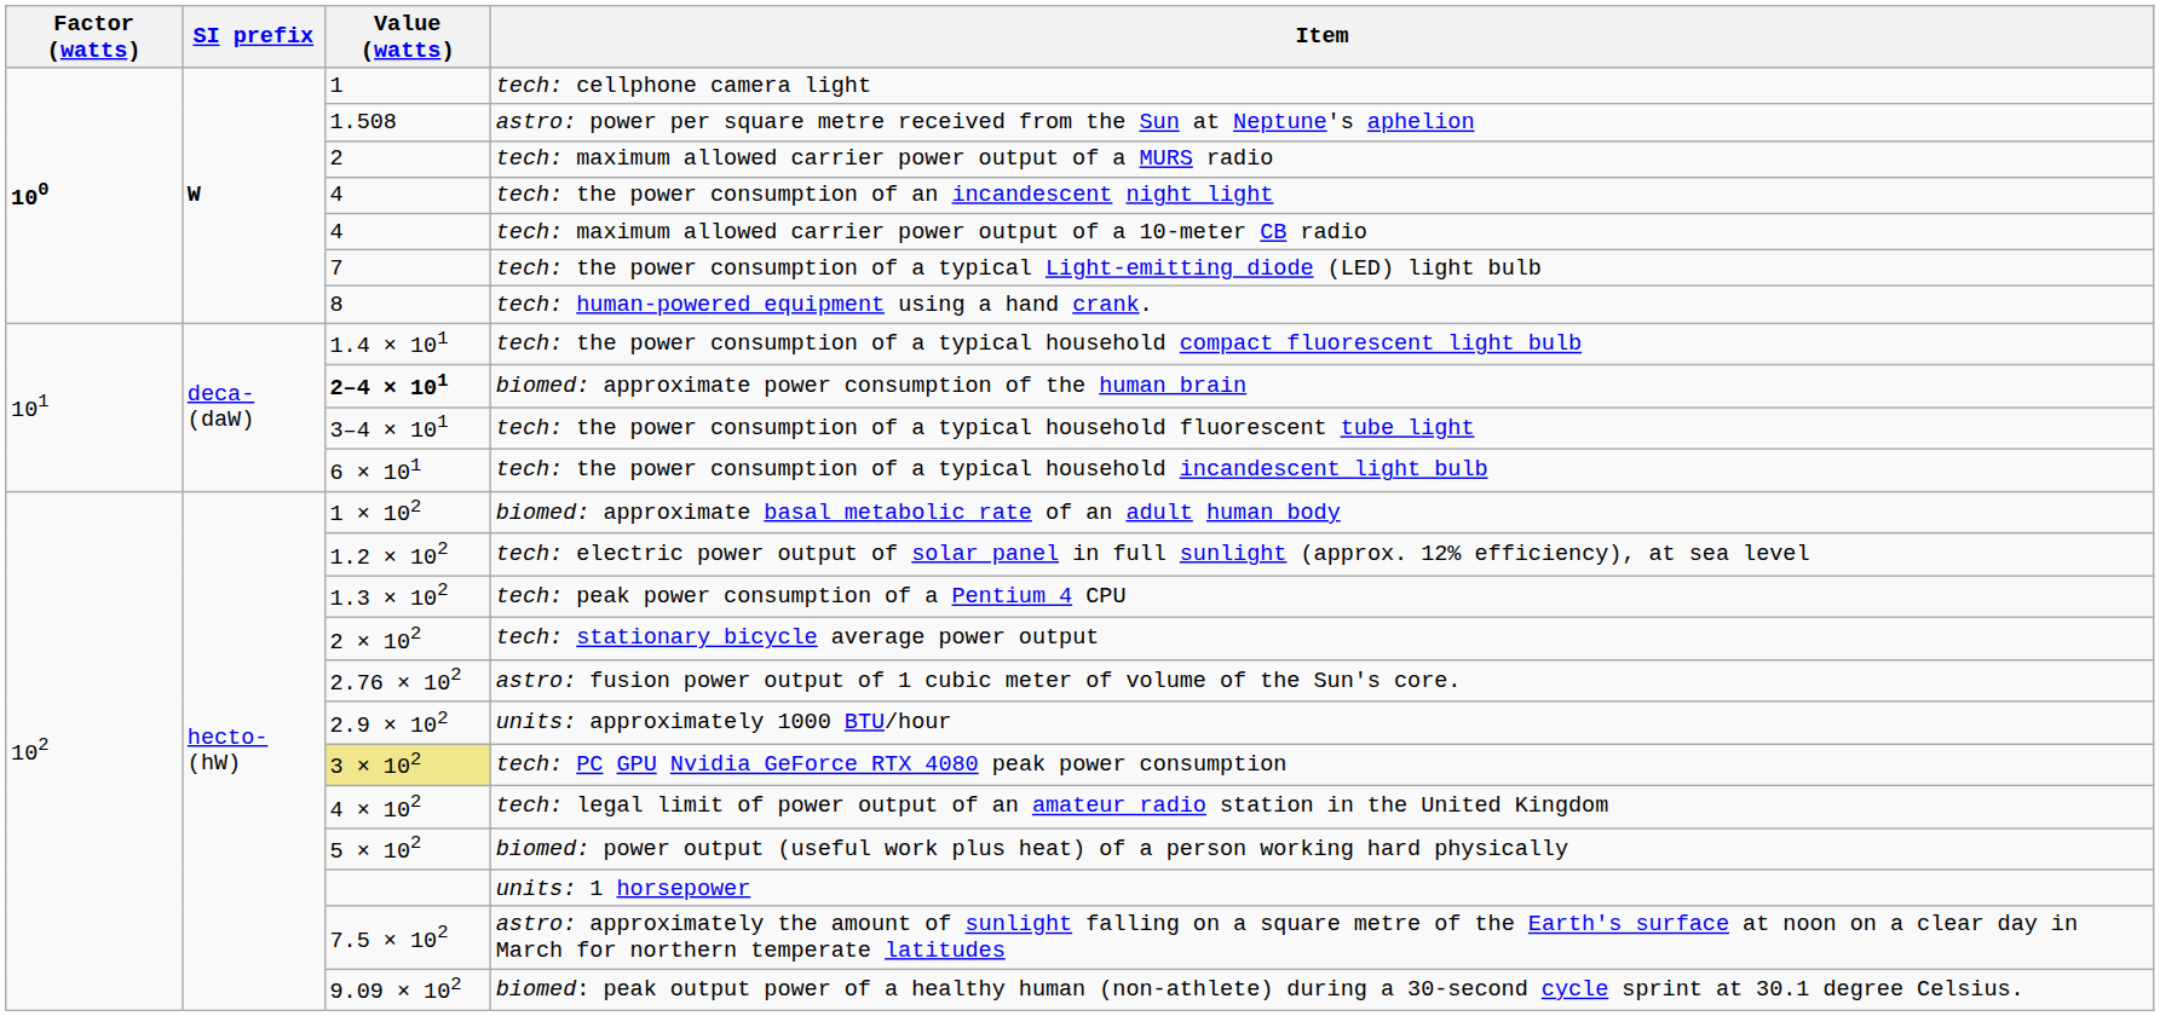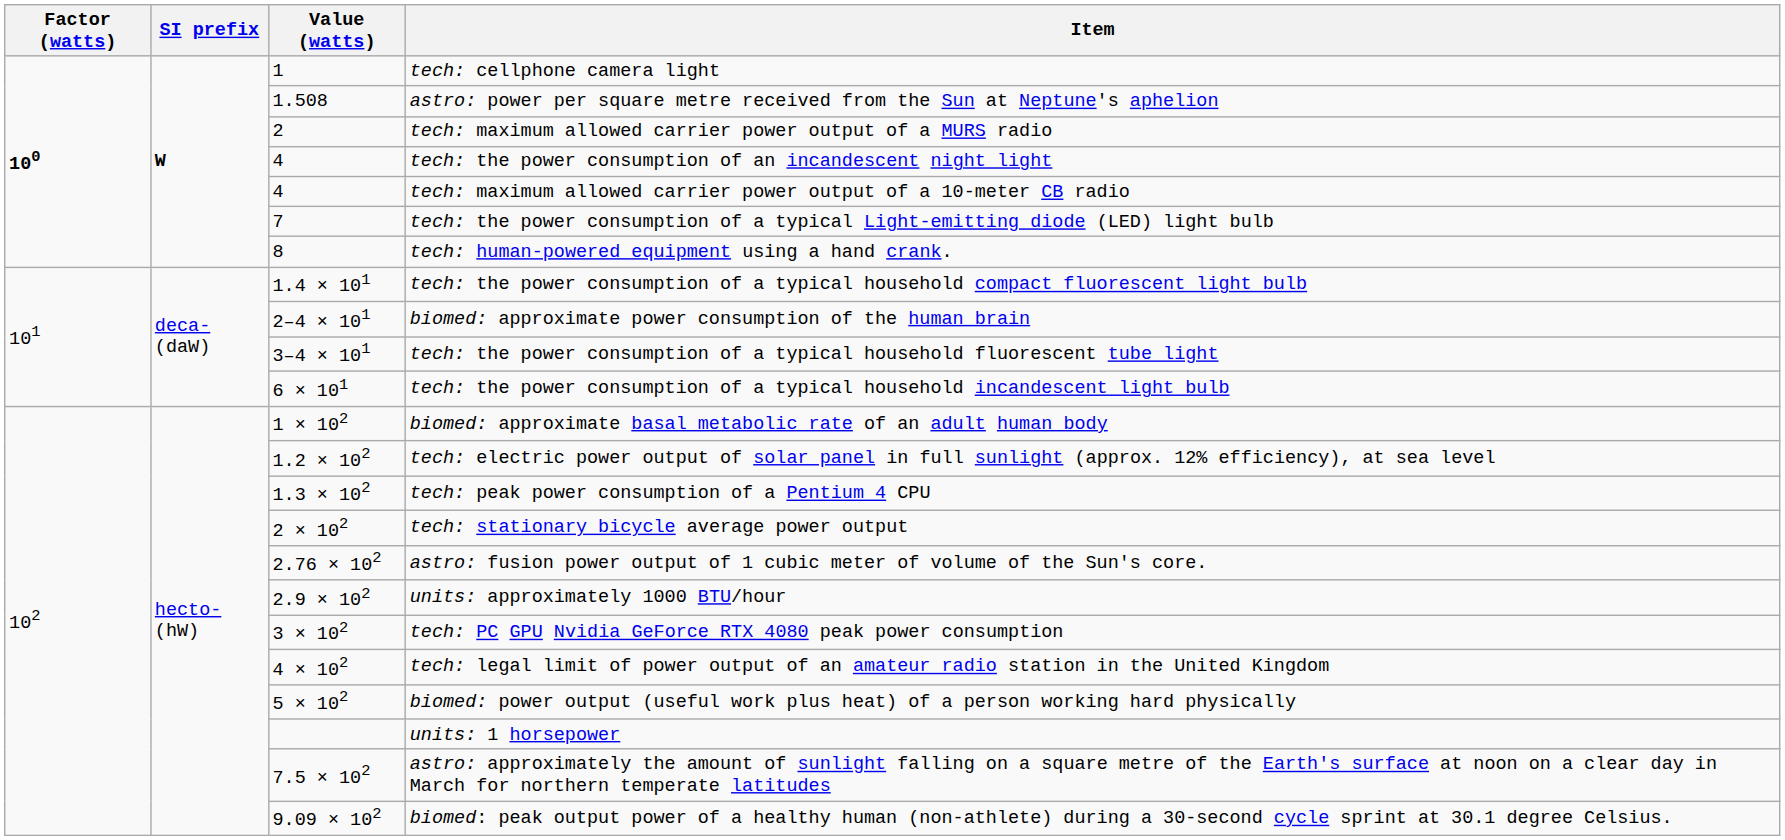biomed: approximate power consumption of the human brain | Value (watts): bold -> normal
tech: PC GPU Nvidia GeForce RTX 4080 peak power consumption | Value (watts): khaki background -> no background
